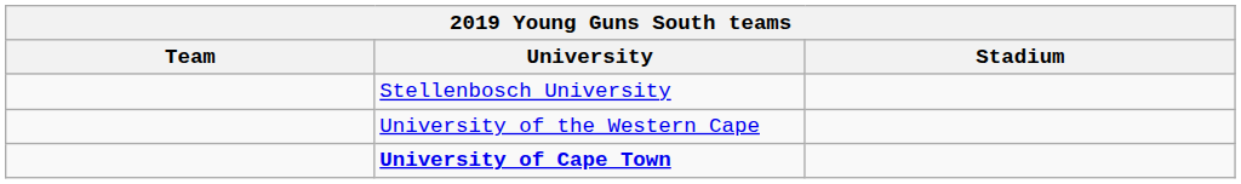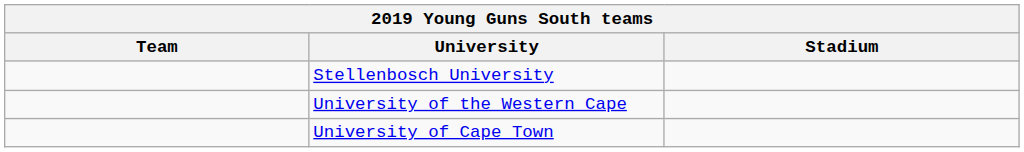University of Cape Town | University: bold -> normal
